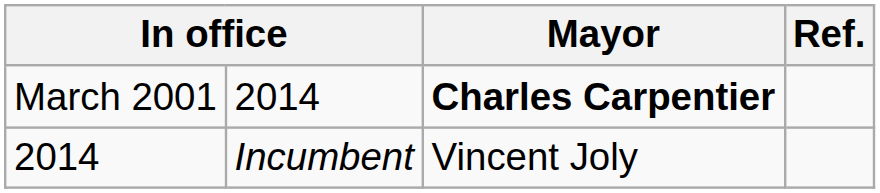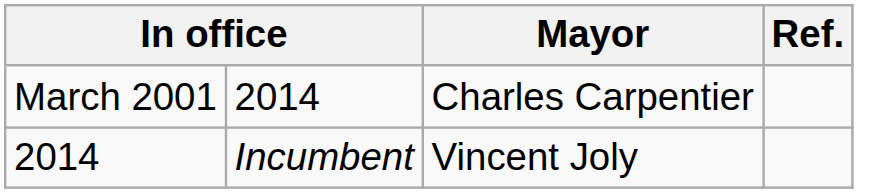March 2001 | Mayor: bold -> normal
